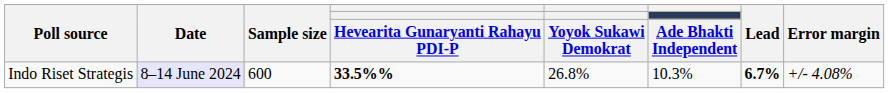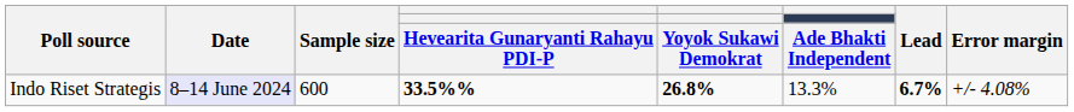Indo Riset Strategis | Yoyok Sukawi Demokrat: normal -> bold
Indo Riset Strategis | Ade Bhakti Independent: 10.3% -> 13.3%
